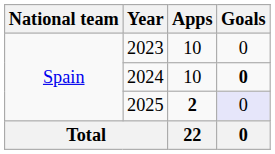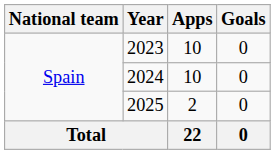2024 | Goals: bold -> normal
2025 | Apps: bold -> normal
2025 | Goals: lavender background -> no background
